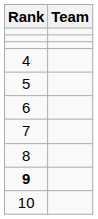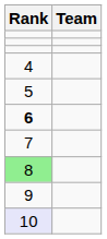row 7 | Rank: normal -> bold
row 9 | Rank: no background -> lightgreen background
row 10 | Rank: bold -> normal
row 11 | Rank: no background -> lavender background
